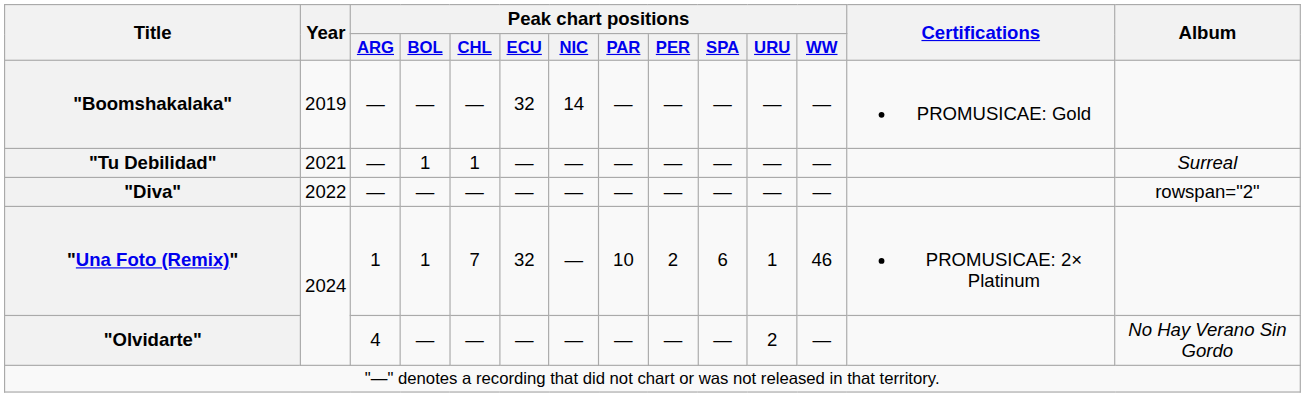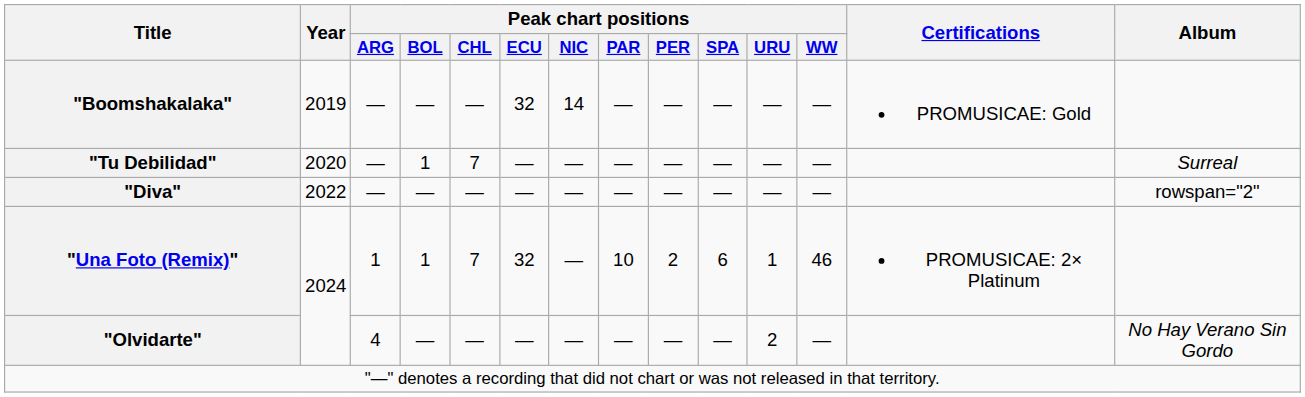"Tu Debilidad" | Year: 2021 -> 2020
"Tu Debilidad" | Peak chart positions / CHL: 1 -> 7
